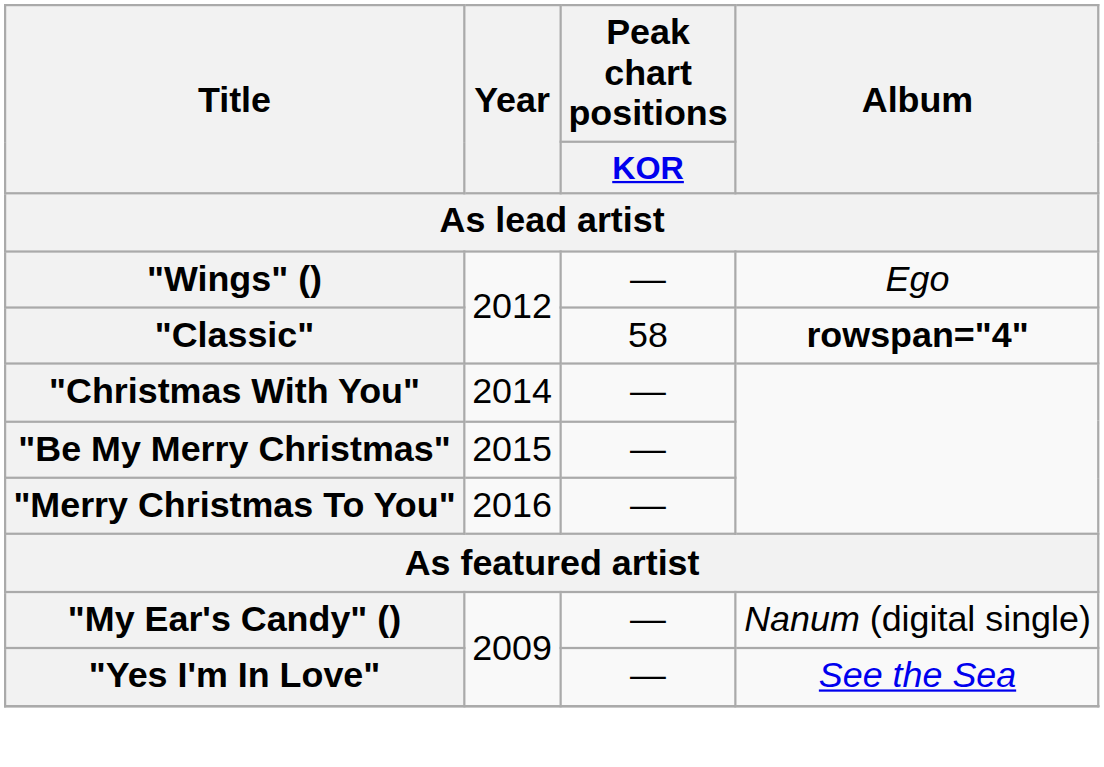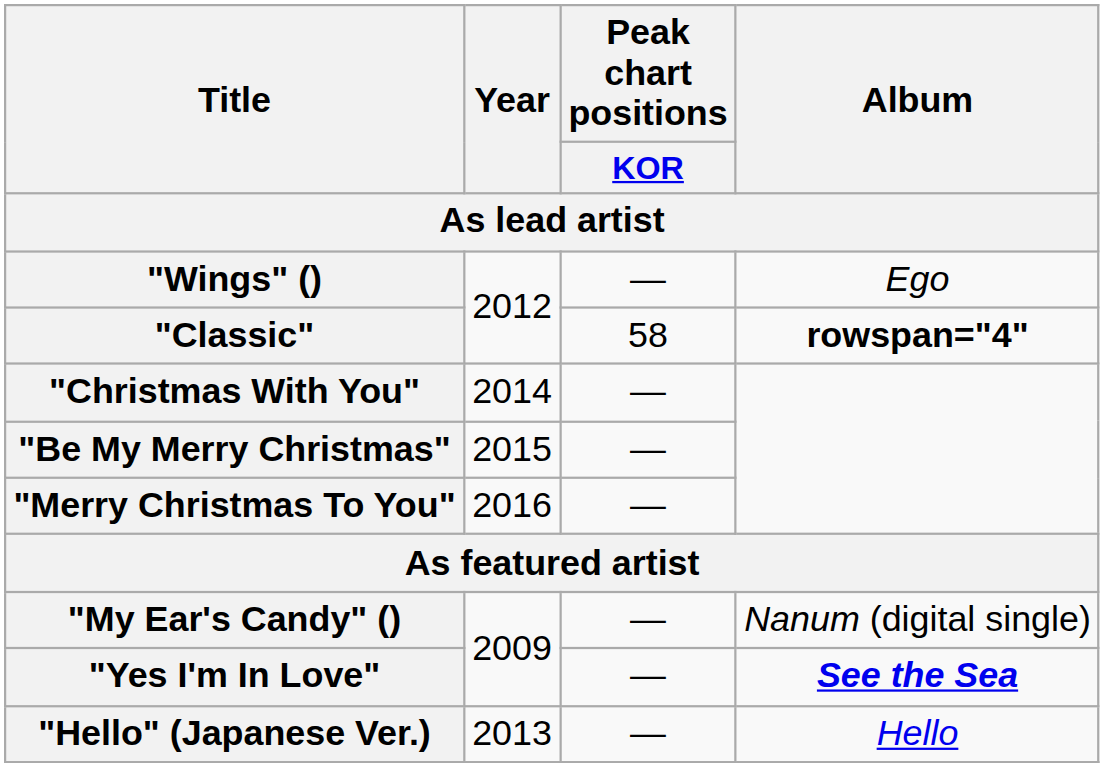"Yes I'm In Love" | Album: normal -> bold
+ row: "Hello" (Japanese Ver.) | 2013 | — | Hello
